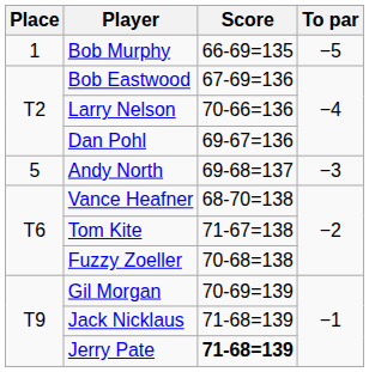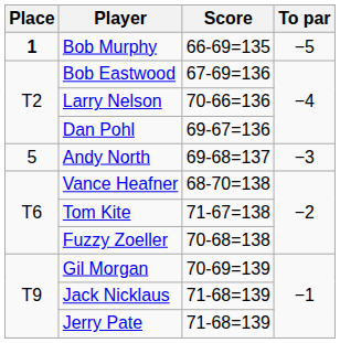Bob Murphy | Place: normal -> bold
Jerry Pate | Score: bold -> normal
